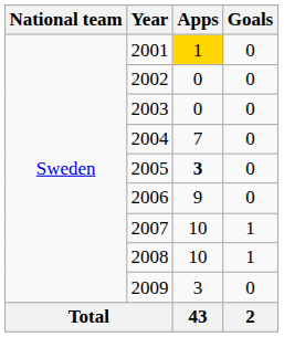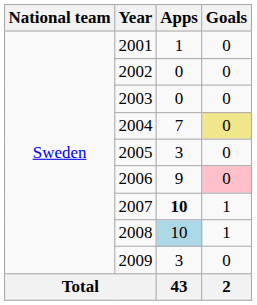2001 | Apps: gold background -> no background
2004 | Goals: no background -> khaki background
2005 | Apps: bold -> normal
2006 | Goals: no background -> pink background
2007 | Apps: normal -> bold
2008 | Apps: no background -> lightblue background
